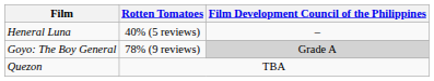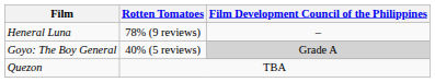Heneral Luna | Rotten Tomatoes: 40% (5 reviews) -> 78% (9 reviews)
Goyo: The Boy General | Rotten Tomatoes: 78% (9 reviews) -> 40% (5 reviews)
